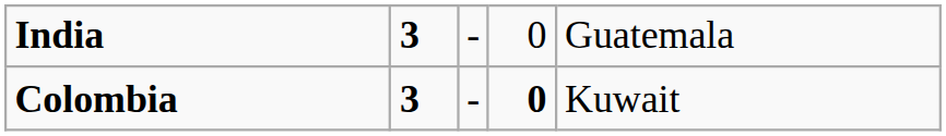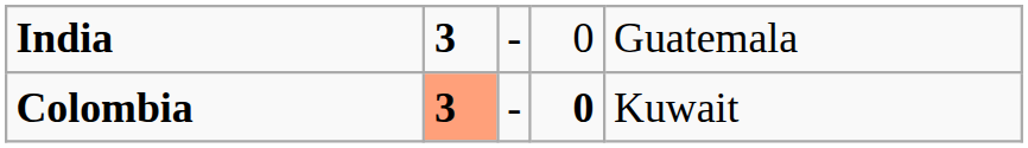Colombia | column 2: no background -> lightsalmon background
